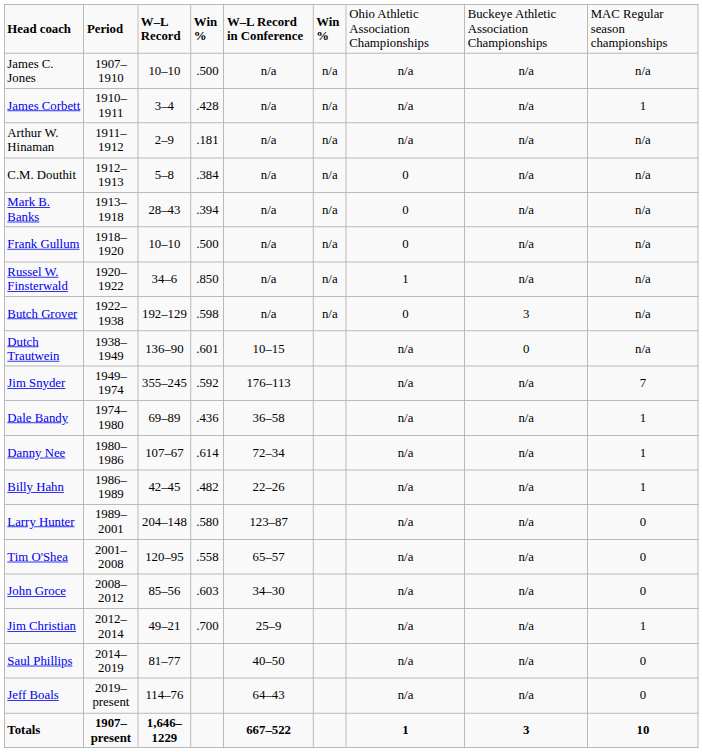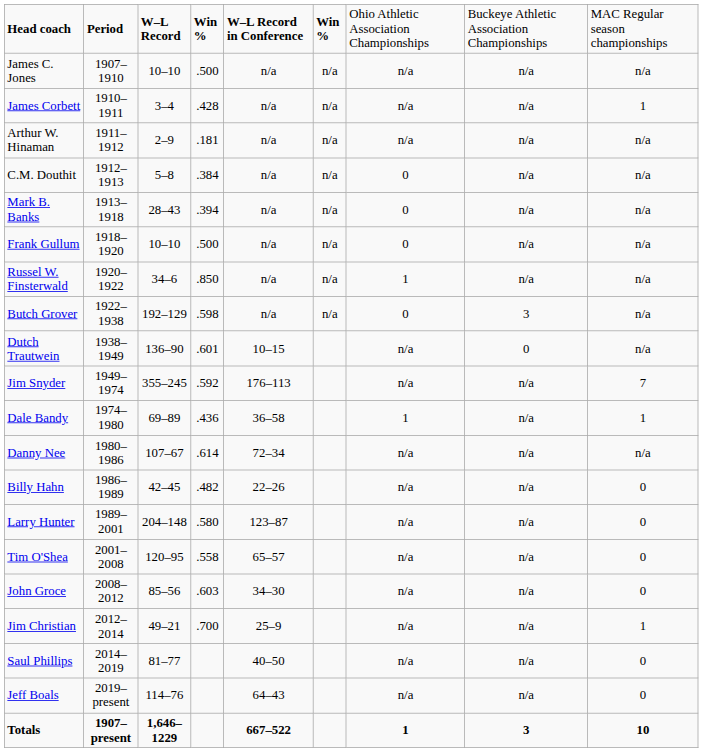Dale Bandy | column 7: n/a -> 1
Danny Nee | column 9: 1 -> n/a
Billy Hahn | column 9: 1 -> 0
